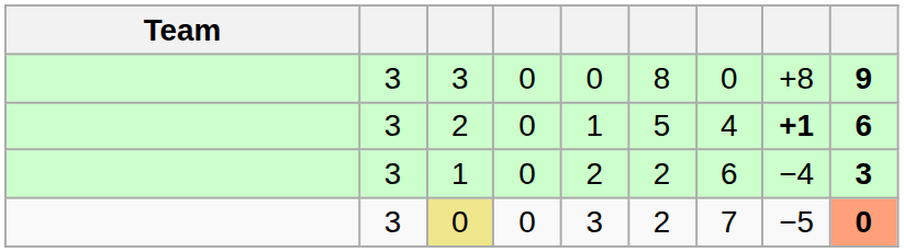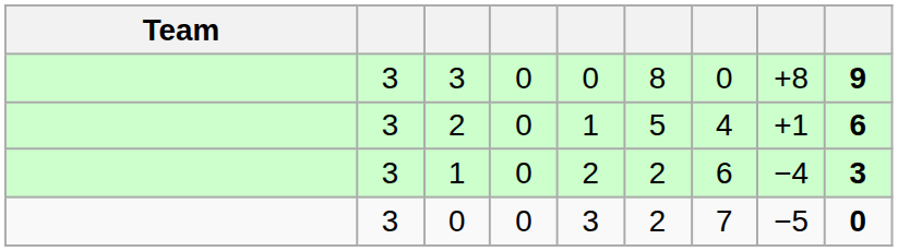row 3 | column 8: bold -> normal
row 5 | column 3: khaki background -> no background
row 5 | column 9: lightsalmon background -> no background
